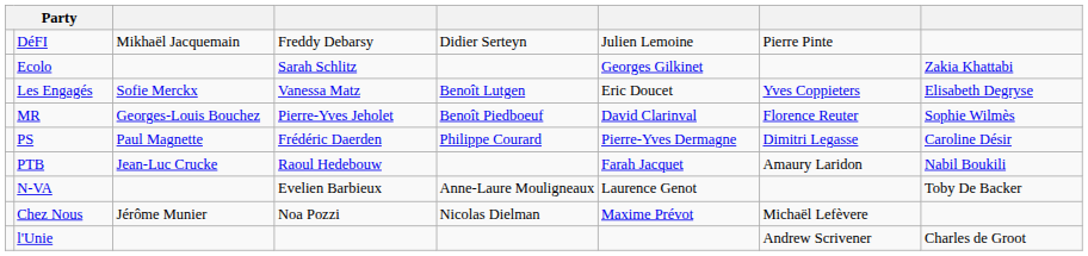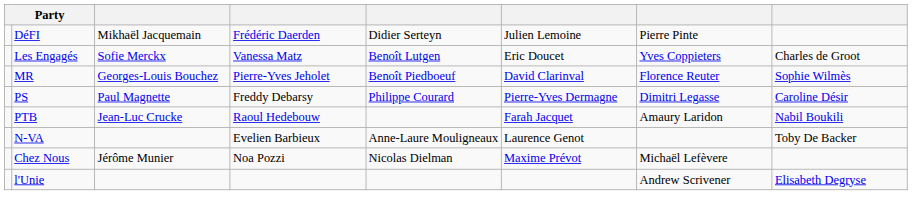DéFI | column 4: Freddy Debarsy -> Frédéric Daerden
- row: Ecolo | Sarah Schlitz | Georges Gilkinet | Zakia Khattabi
Les Engagés | column 8: Elisabeth Degryse -> Charles de Groot
PS | column 4: Frédéric Daerden -> Freddy Debarsy
l'Unie | column 8: Charles de Groot -> Elisabeth Degryse
